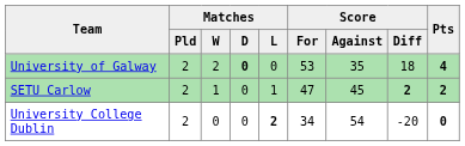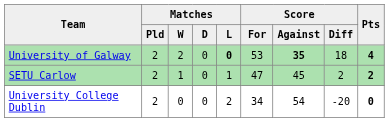University of Galway | Matches / D: bold -> normal
University of Galway | Matches / L: normal -> bold
University of Galway | Score / Against: normal -> bold
SETU Carlow | Score / Diff: bold -> normal
University College Dublin | Matches / L: bold -> normal
